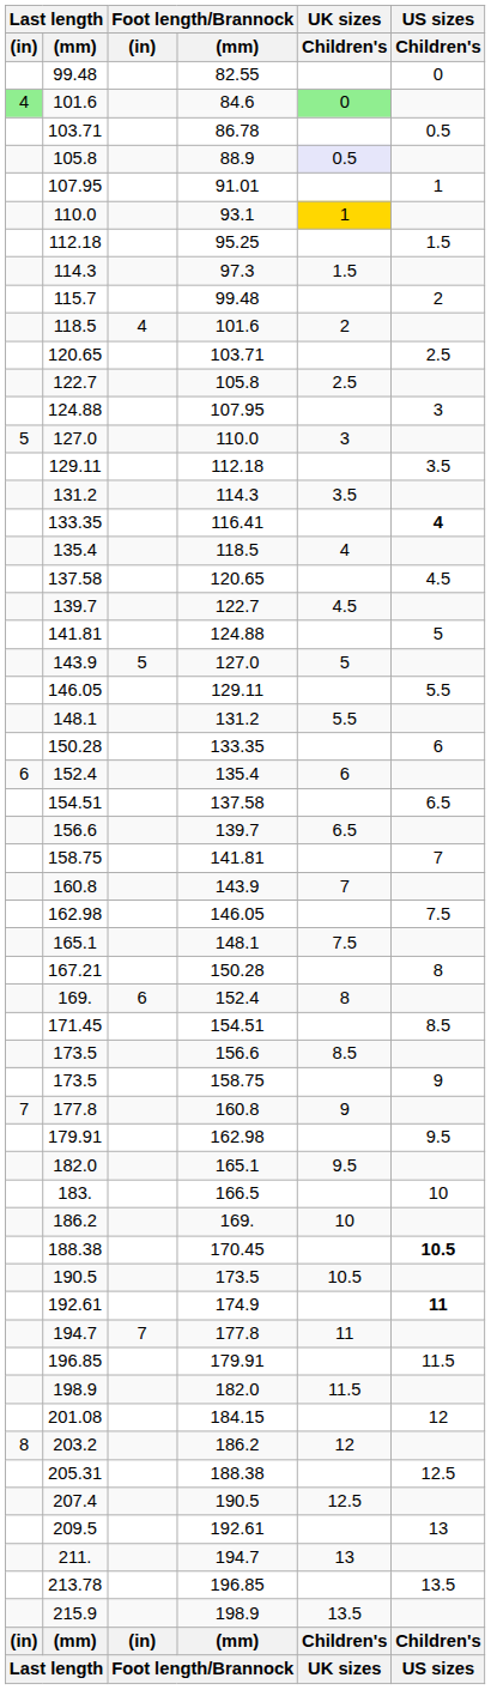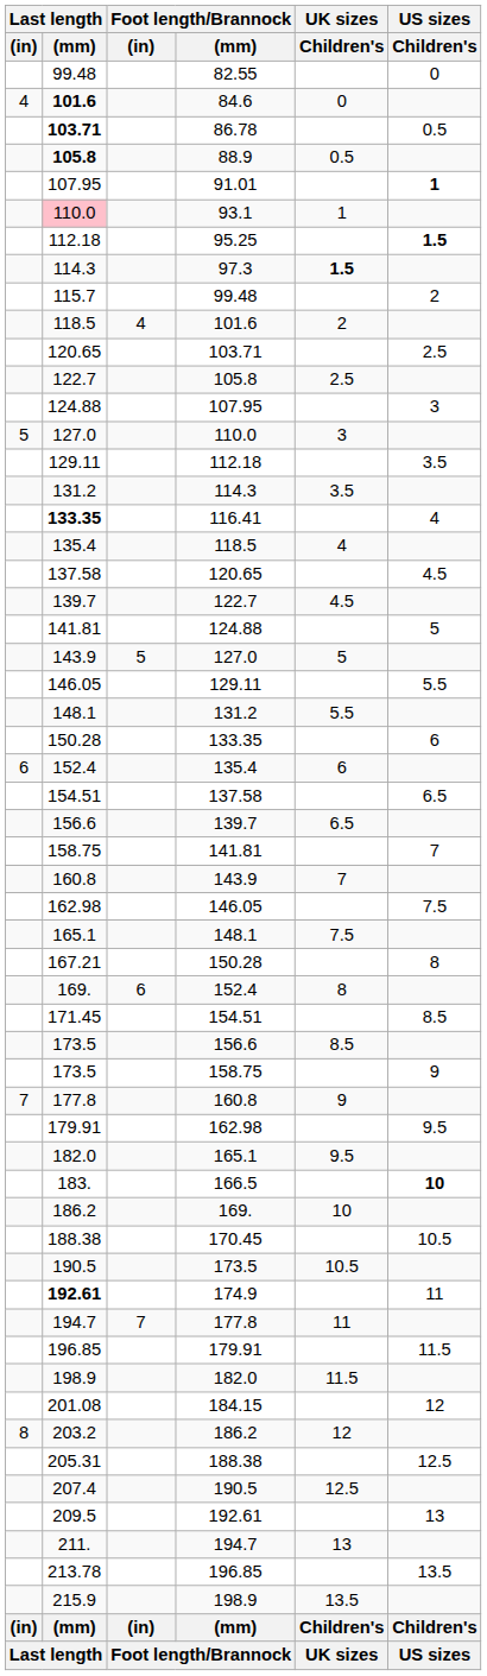84.6 | Last length / (in): lightgreen background -> no background
84.6 | Last length / (mm): normal -> bold
84.6 | UK sizes / Children's: lightgreen background -> no background
86.78 | Last length / (mm): normal -> bold
88.9 | Last length / (mm): normal -> bold
88.9 | UK sizes / Children's: lavender background -> no background
91.01 | US sizes / Children's: normal -> bold
93.1 | Last length / (mm): no background -> pink background
93.1 | UK sizes / Children's: gold background -> no background
95.25 | US sizes / Children's: normal -> bold
97.3 | UK sizes / Children's: normal -> bold
116.41 | Last length / (mm): normal -> bold
116.41 | US sizes / Children's: bold -> normal
166.5 | US sizes / Children's: normal -> bold
170.45 | US sizes / Children's: bold -> normal
174.9 | Last length / (mm): normal -> bold
174.9 | US sizes / Children's: bold -> normal
